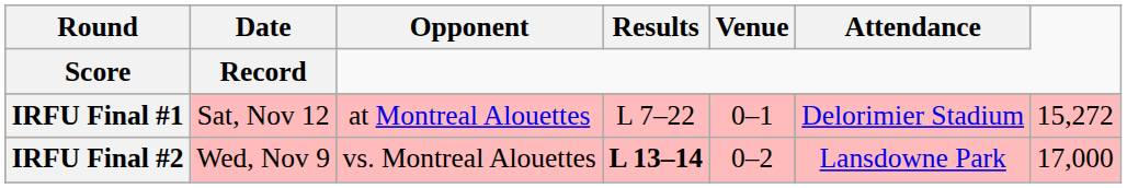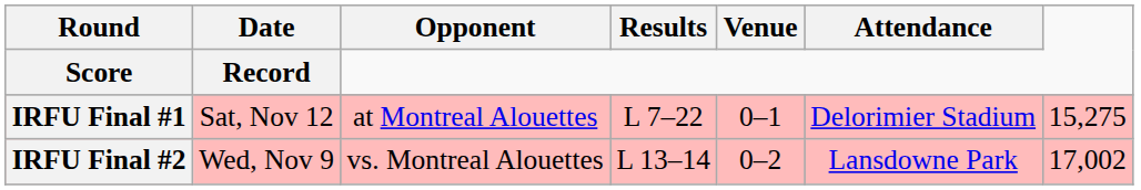IRFU Final #1 | column 7: 15,272 -> 15,275
IRFU Final #2 | Results: bold -> normal
IRFU Final #2 | column 7: 17,000 -> 17,002
